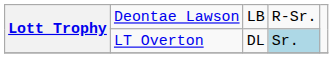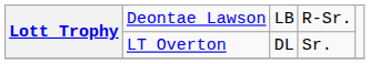Lott Trophy / LT Overton | column 4: lightblue background -> no background
